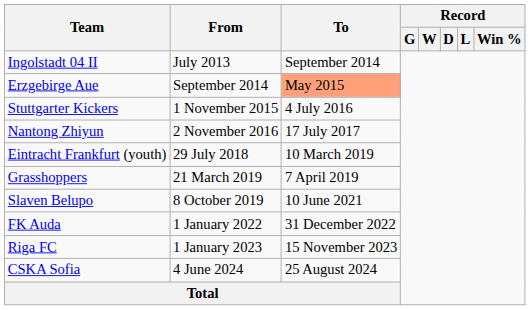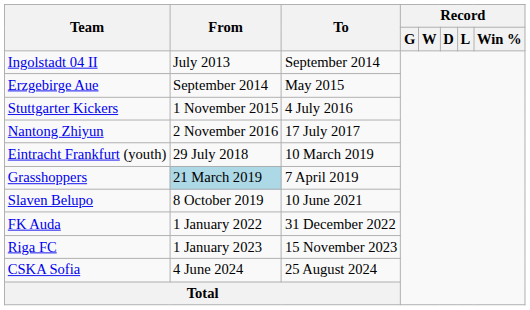Erzgebirge Aue | To: lightsalmon background -> no background
Grasshoppers | From: no background -> lightblue background
